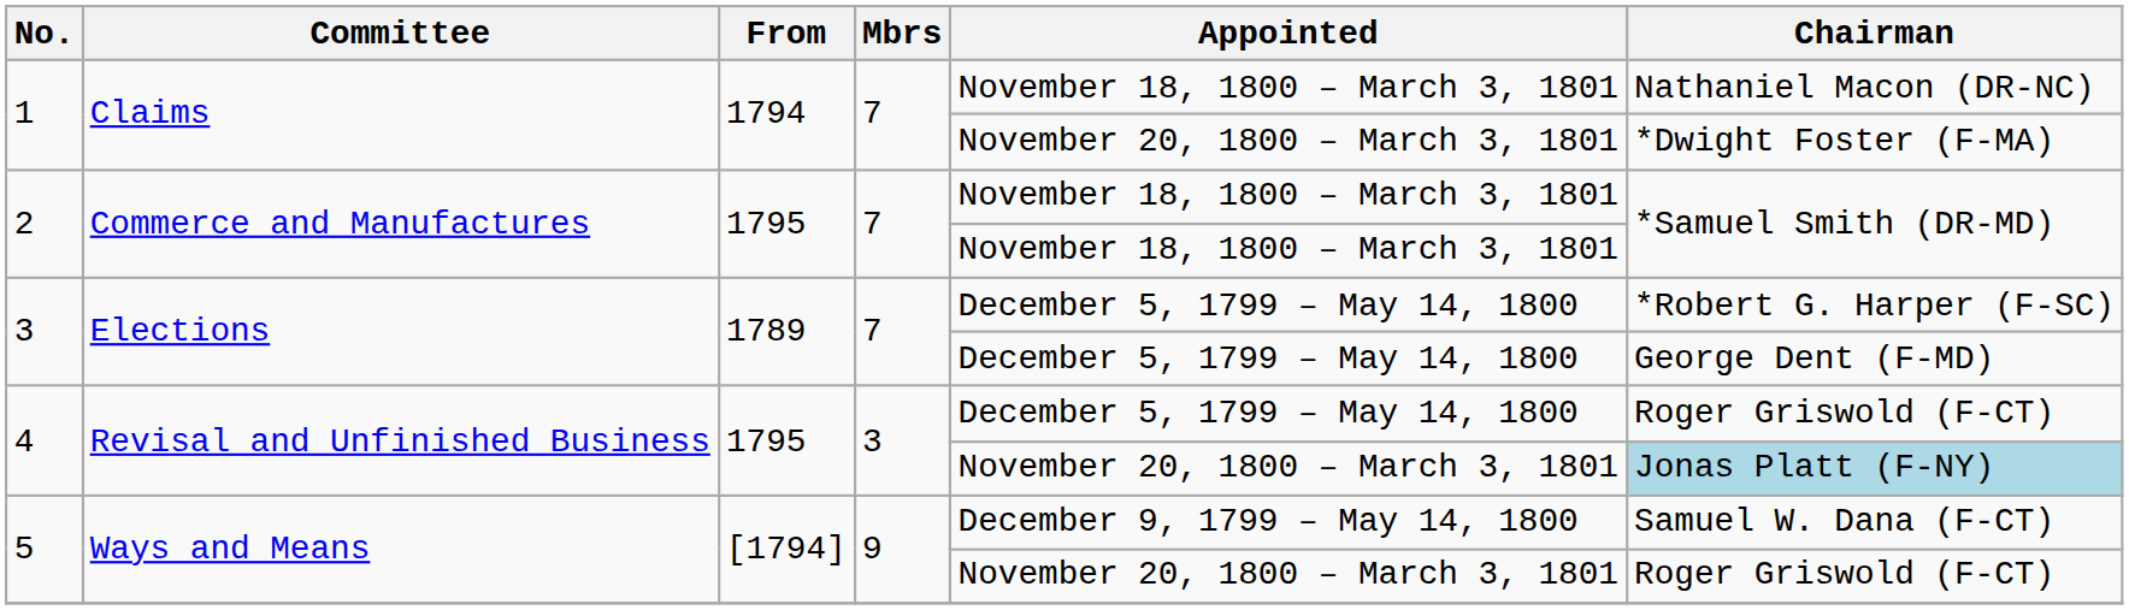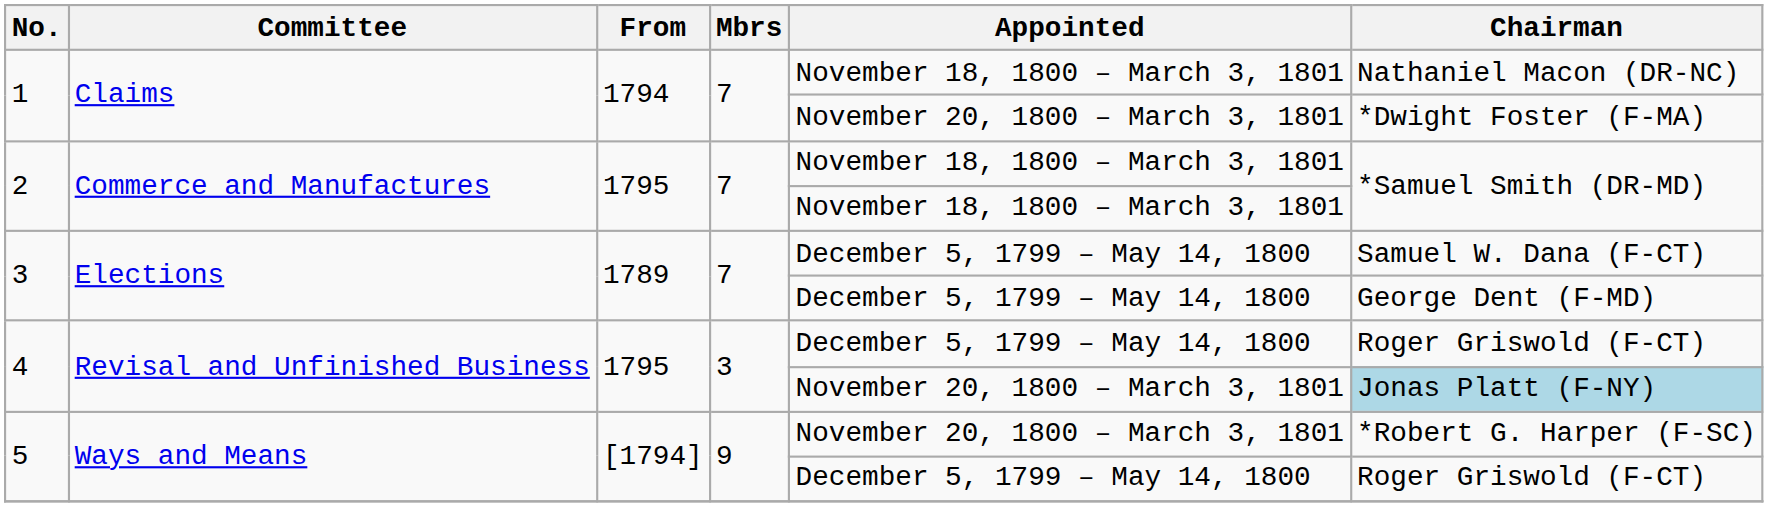row 6 | Chairman: *Robert G. Harper (F-SC) -> Samuel W. Dana (F-CT)
row 10 | Appointed: December 9, 1799 – May 14, 1800 -> November 20, 1800 – March 3, 1801
row 10 | Chairman: Samuel W. Dana (F-CT) -> *Robert G. Harper (F-SC)
row 11 | Appointed: November 20, 1800 – March 3, 1801 -> December 5, 1799 – May 14, 1800
